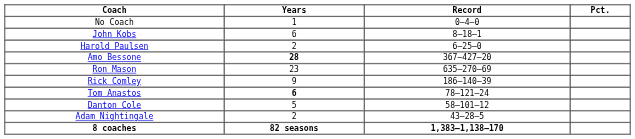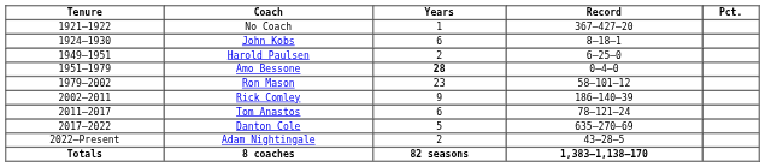+ column: Tenure | 1921–1922 | 1924–1930 | 1949–1951 | 1951–1979 | 1979–2002 | 2002–2011 | 2011–2017 | 2017–2022 | 2022–Present | Totals
No Coach | Record: 0–4–0 -> 367–427–20
Amo Bessone | Record: 367–427–20 -> 0–4–0
Ron Mason | Record: 635–270–69 -> 58–101–12
Tom Anastos | Years: bold -> normal
Danton Cole | Record: 58–101–12 -> 635–270–69
